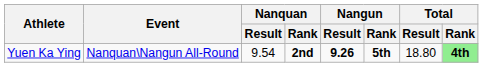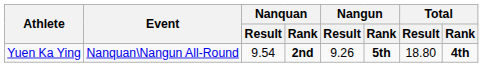row 3 | Nangun / Result: bold -> normal
row 3 | Total / Rank: lightgreen background -> no background
